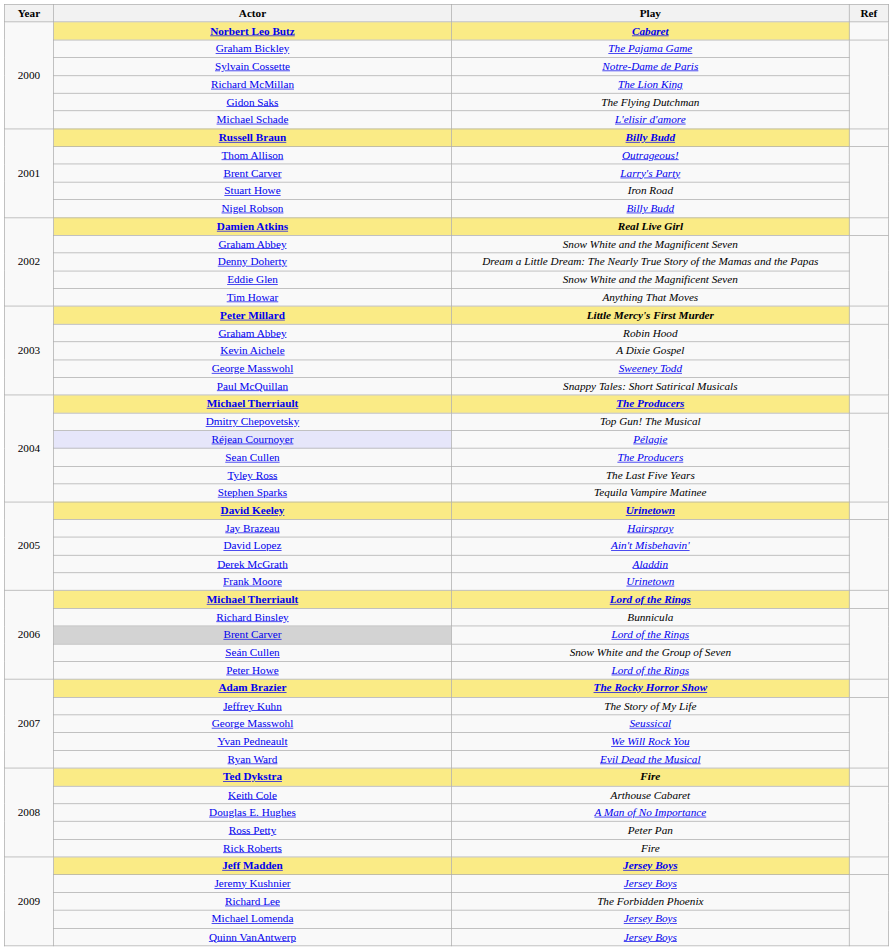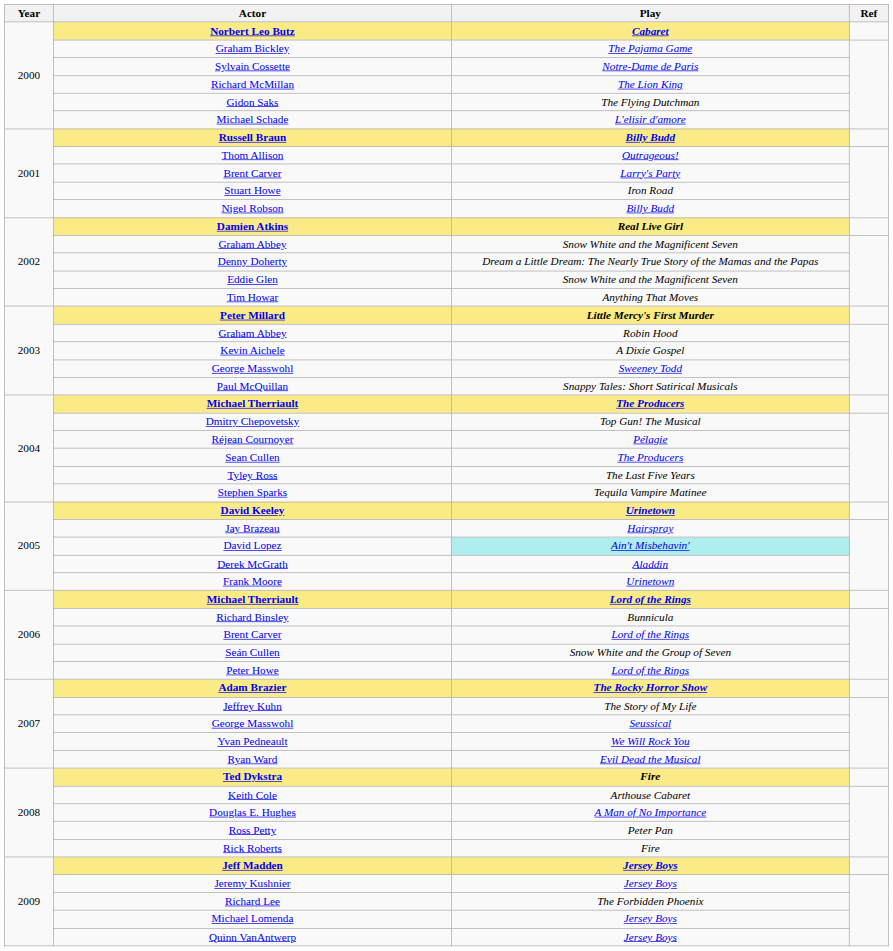Réjean Cournoyer | Actor: lavender background -> no background
David Lopez | Play: no background -> paleturquoise background
Brent Carver / Lord of the Rings | Actor: lightgrey background -> no background
